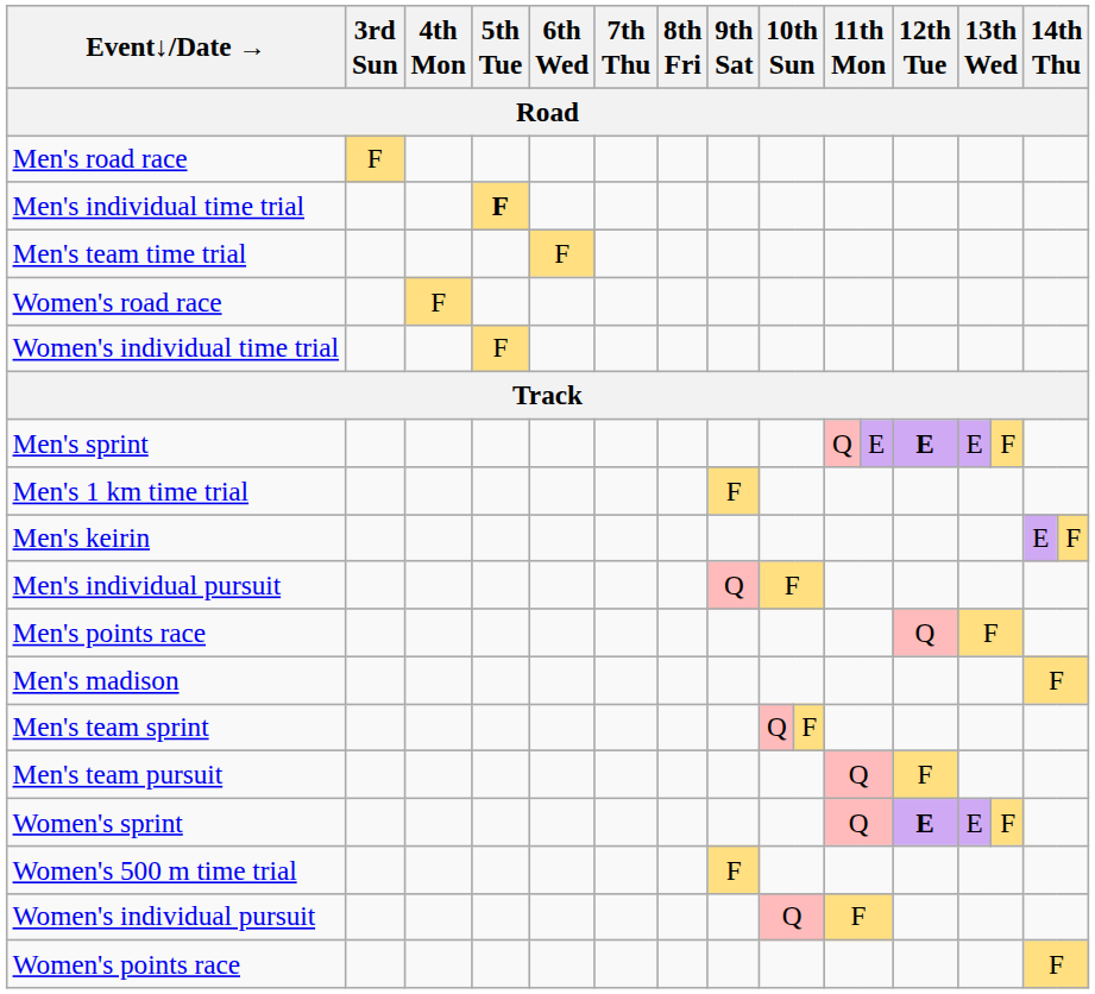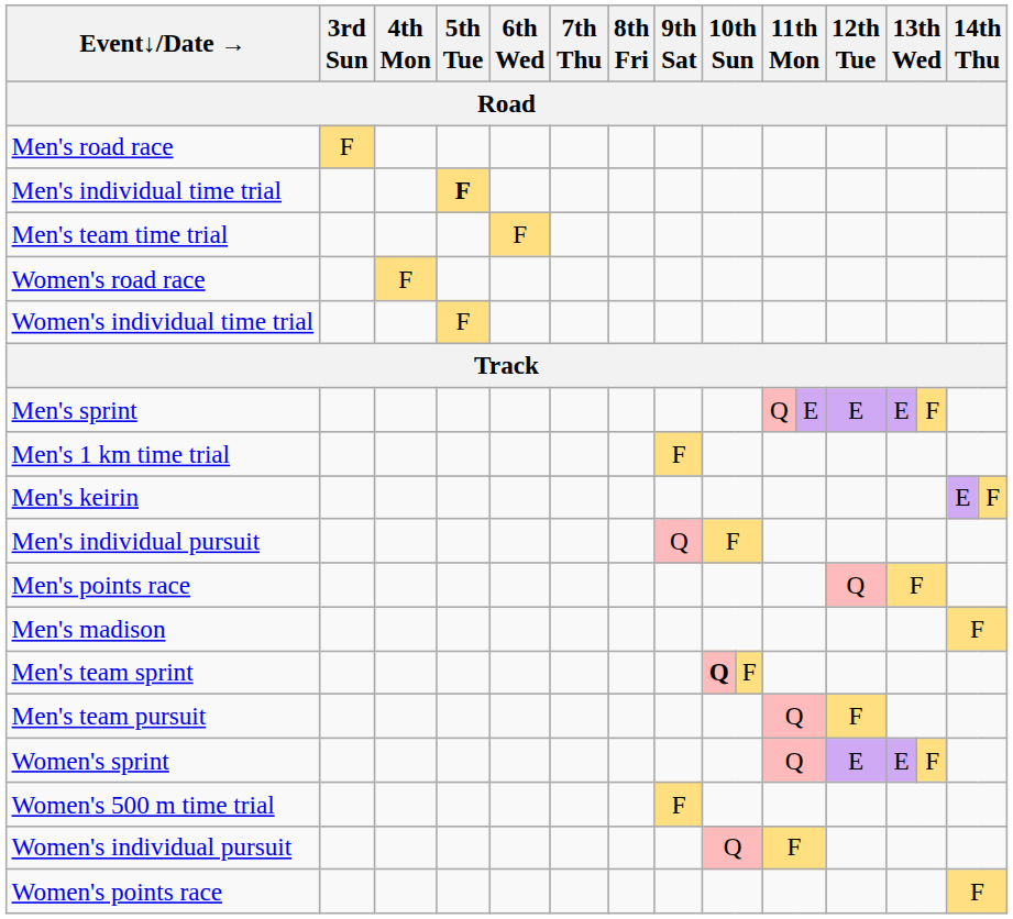Men's sprint | 12th Tue: bold -> normal
Men's team sprint | column 9: normal -> bold
Women's sprint | 12th Tue: bold -> normal
